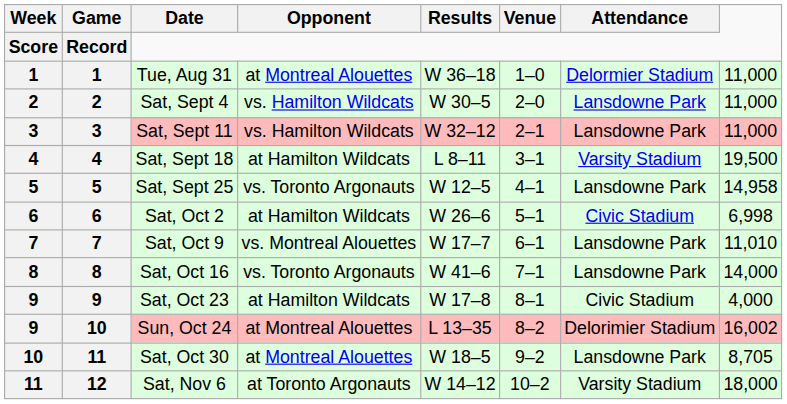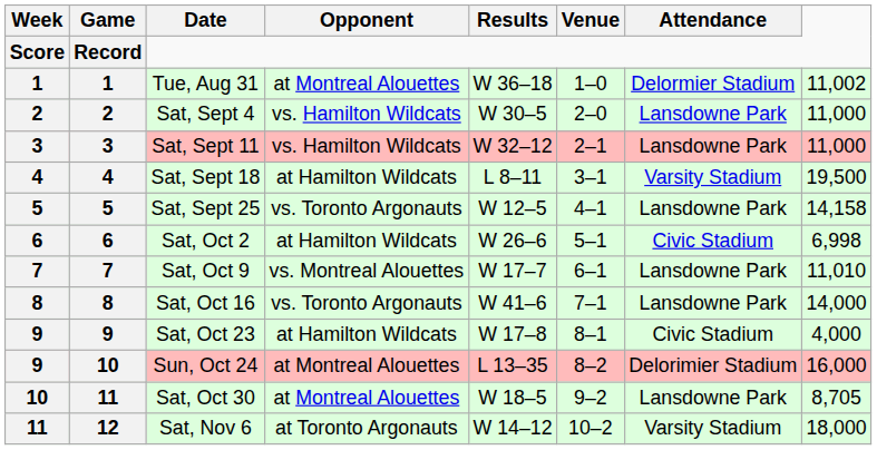Tue, Aug 31 | column 8: 11,000 -> 11,002
Sat, Sept 25 | column 8: 14,958 -> 14,158
Sun, Oct 24 | column 8: 16,002 -> 16,000
